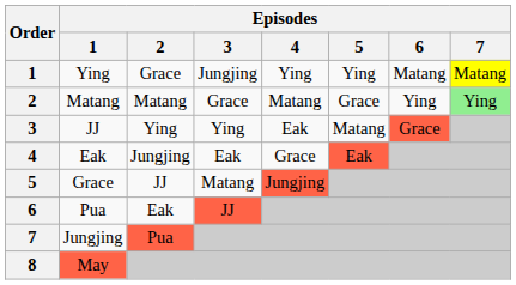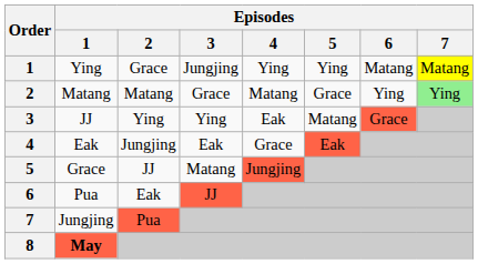8 | Episodes / 1: normal -> bold
